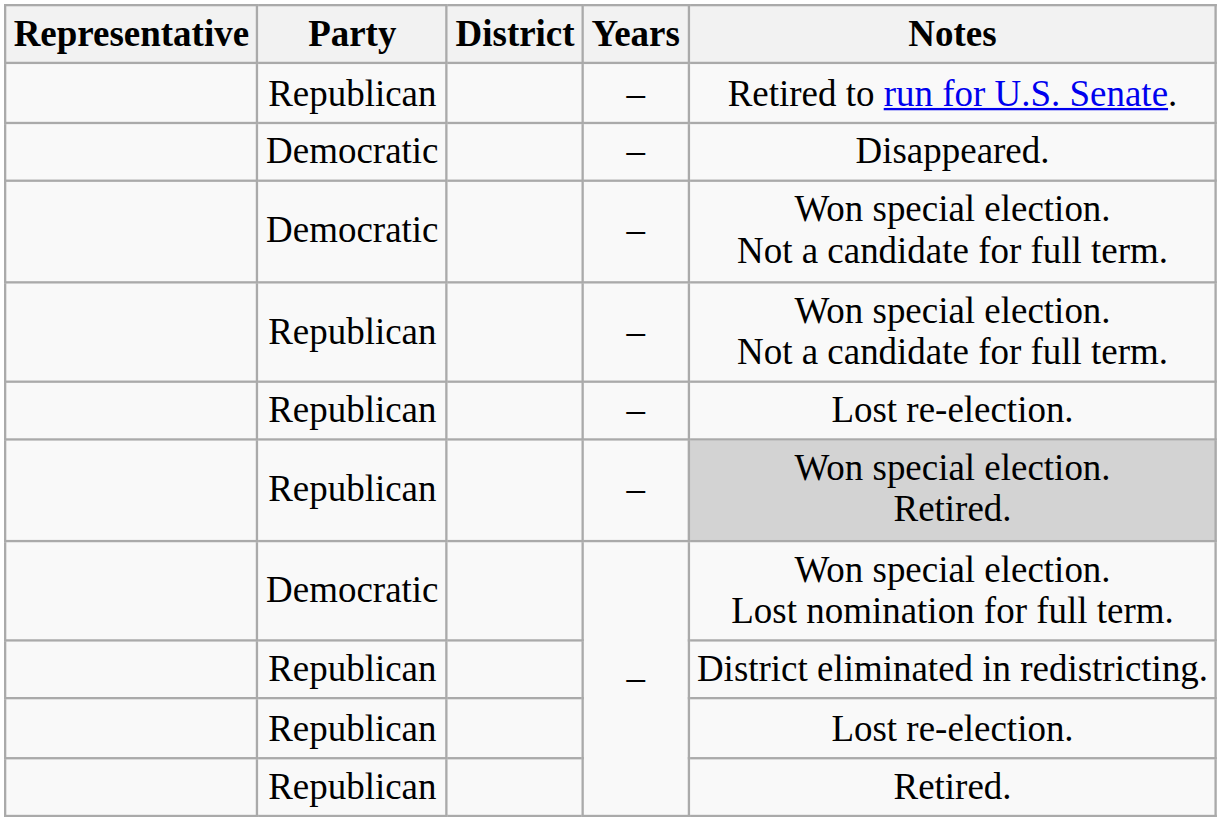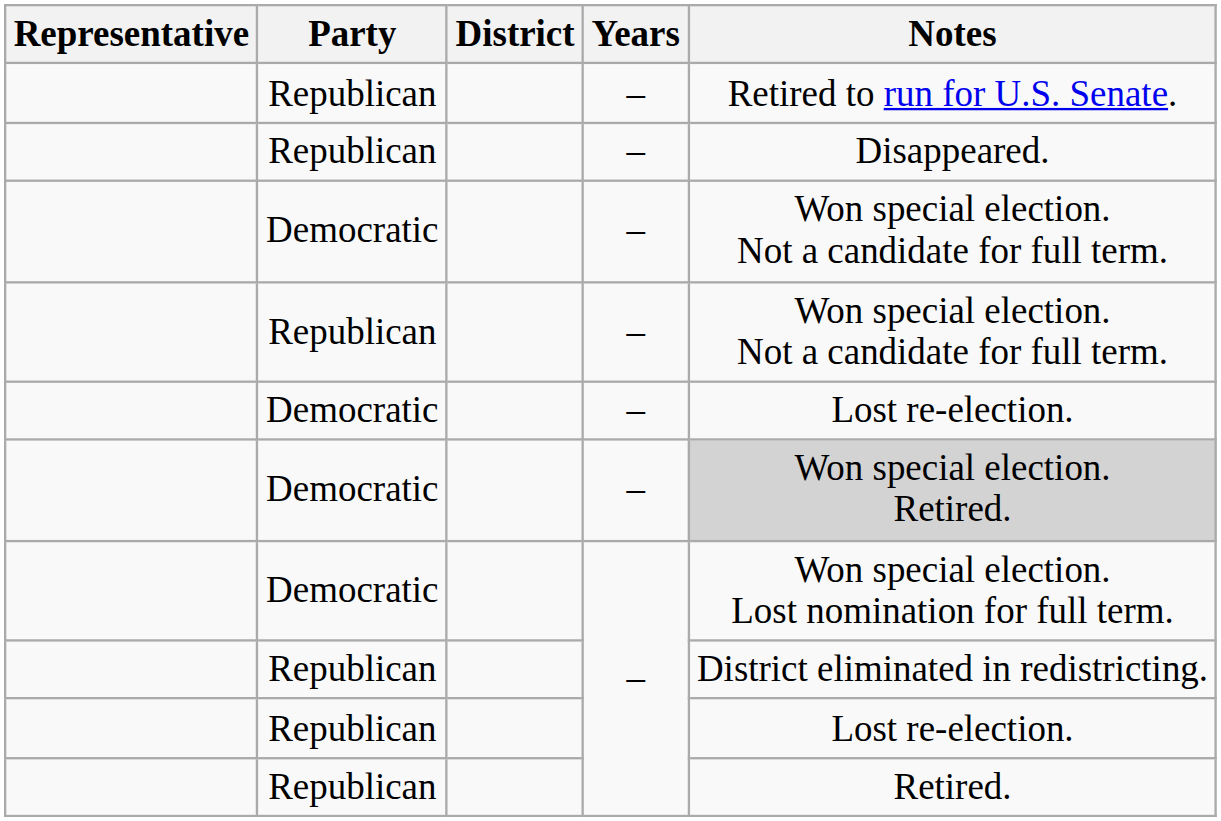row 3 | Party: Democratic -> Republican
row 6 | Party: Republican -> Democratic
row 7 | Party: Republican -> Democratic
